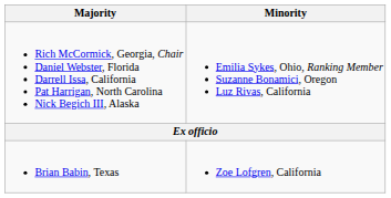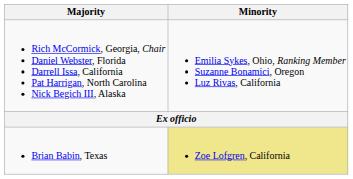Brian Babin, Texas | Minority: no background -> khaki background
